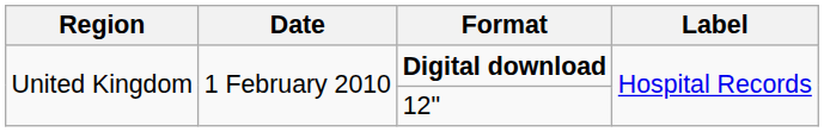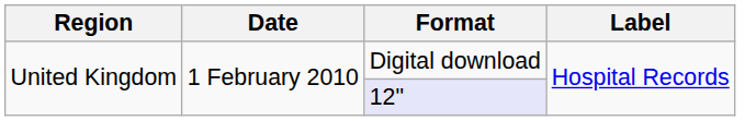Digital download | Format: bold -> normal
12" | Format: no background -> lavender background
